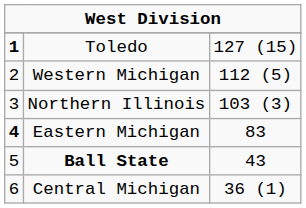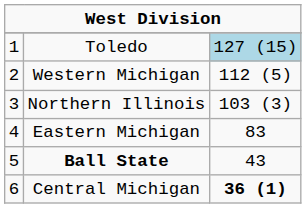Toledo | column 1: bold -> normal
Toledo | column 3: no background -> lightblue background
Eastern Michigan | column 1: bold -> normal
Central Michigan | column 3: normal -> bold
